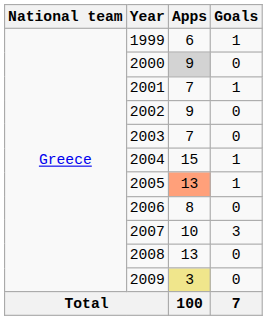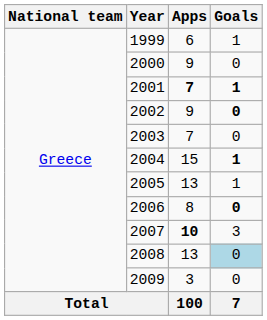2000 | Apps: lightgrey background -> no background
2001 | Apps: normal -> bold
2001 | Goals: normal -> bold
2002 | Goals: normal -> bold
2004 | Goals: normal -> bold
2005 | Apps: lightsalmon background -> no background
2006 | Goals: normal -> bold
2007 | Apps: normal -> bold
2008 | Goals: no background -> lightblue background
2009 | Apps: khaki background -> no background
